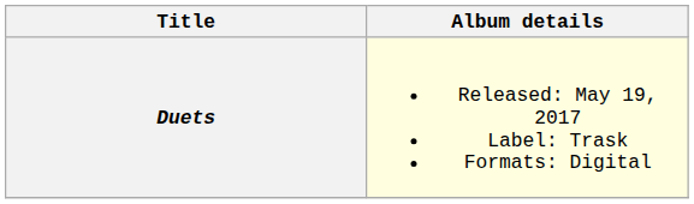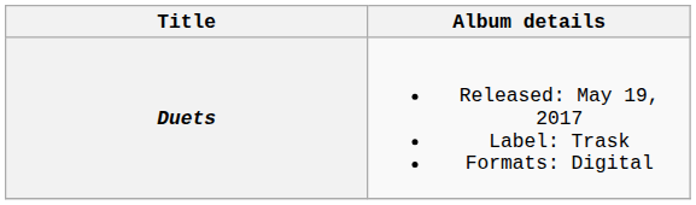Duets | Album details: lightyellow background -> no background
